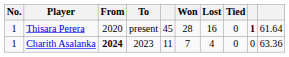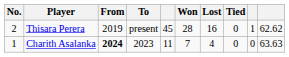Thisara Perera | No.: 1 -> 2
Thisara Perera | From: 2020 -> 2019
Thisara Perera | column 9: bold -> normal
Thisara Perera | column 10: 61.64 -> 62.62
Charith Asalanka | column 10: 63.36 -> 63.63
